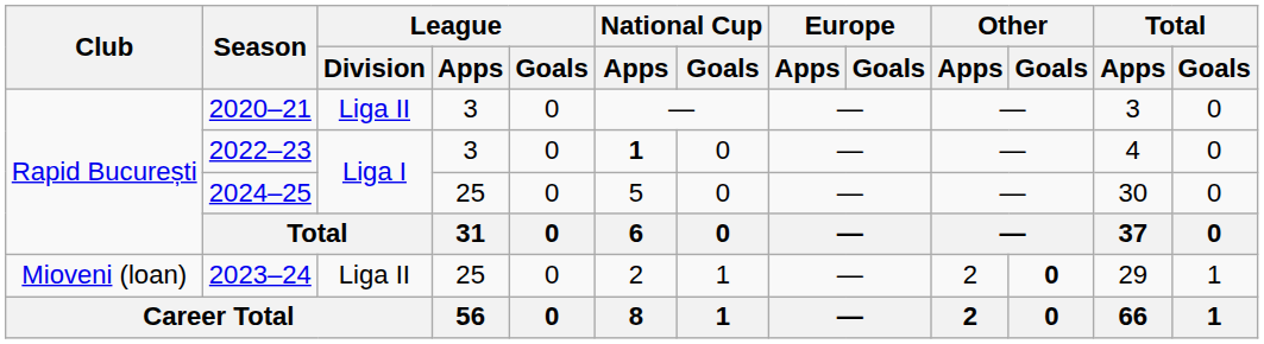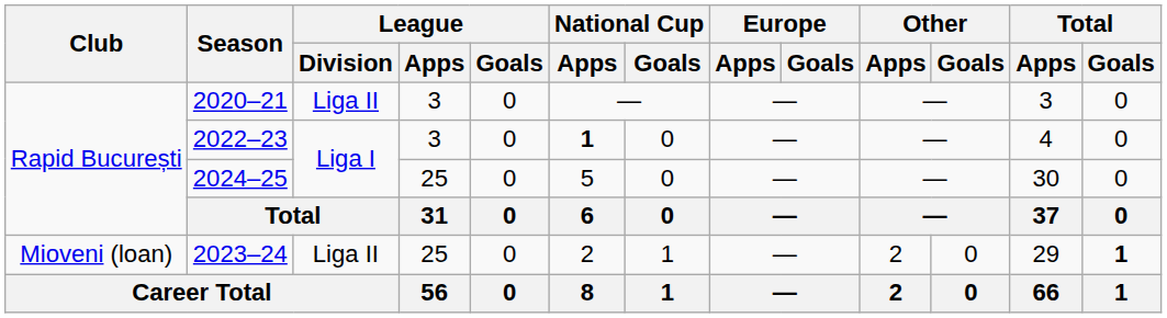2023–24 | Other / Goals: bold -> normal
2023–24 | Total / Goals: normal -> bold
